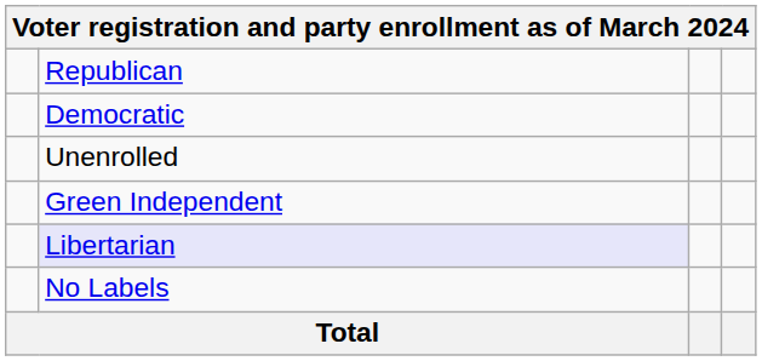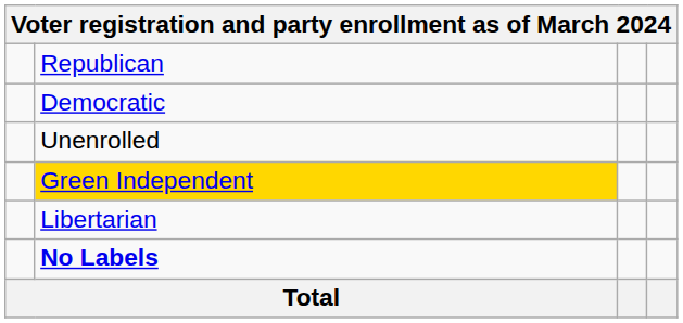Green Independent | column 2: no background -> gold background
Libertarian | column 2: lavender background -> no background
No Labels | column 2: normal -> bold
